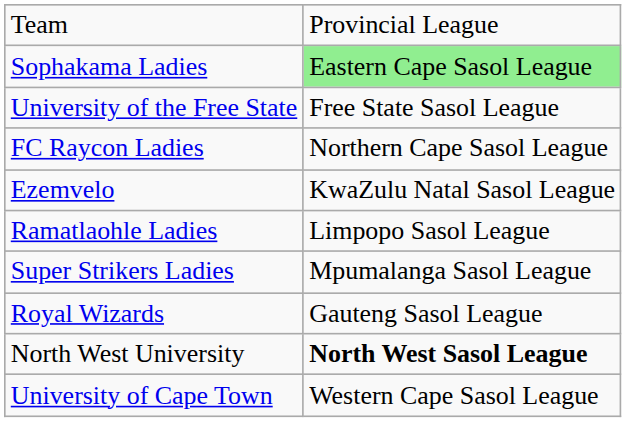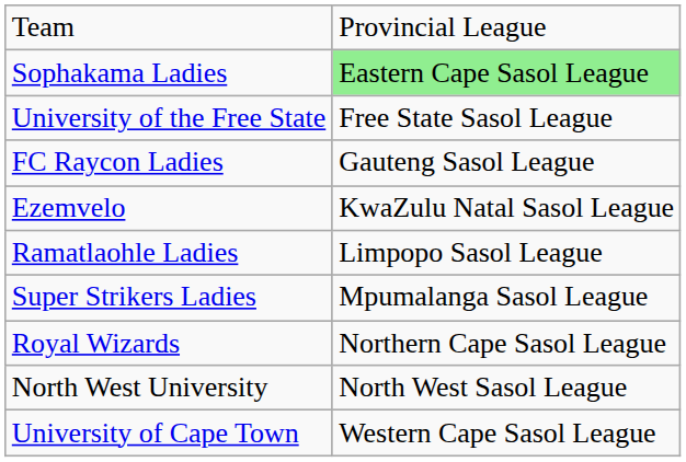FC Raycon Ladies | column 2: Northern Cape Sasol League -> Gauteng Sasol League
Royal Wizards | column 2: Gauteng Sasol League -> Northern Cape Sasol League
North West University | column 2: bold -> normal
